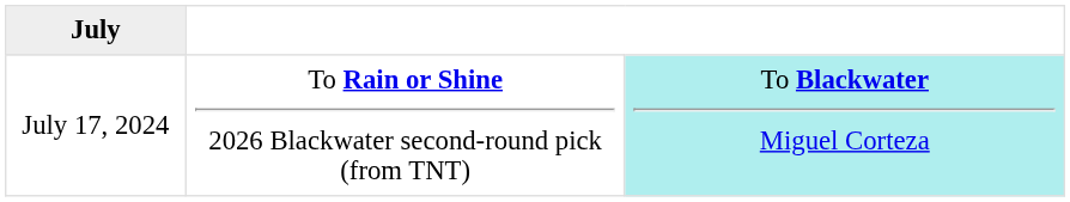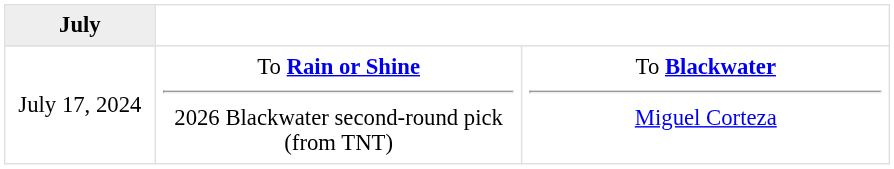July 17, 2024 | column 3: paleturquoise background -> no background
